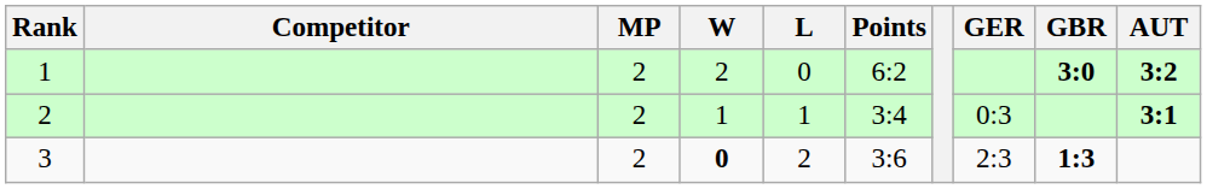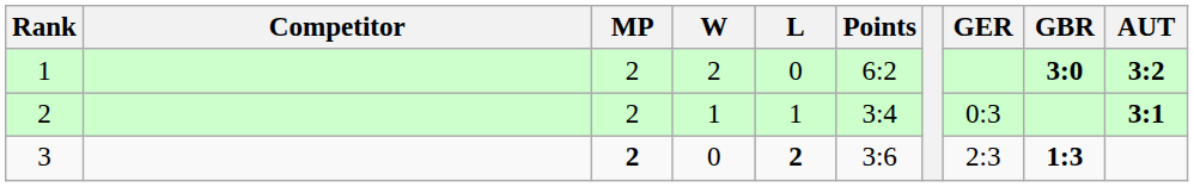3 | MP: normal -> bold
3 | W: bold -> normal
3 | L: normal -> bold
